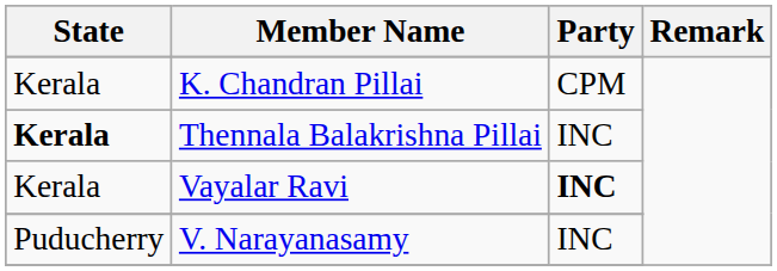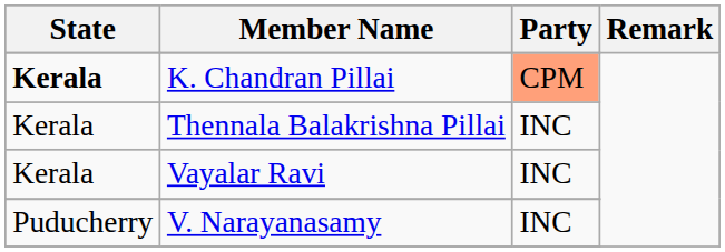K. Chandran Pillai | State: normal -> bold
K. Chandran Pillai | Party: no background -> lightsalmon background
Thennala Balakrishna Pillai | State: bold -> normal
Vayalar Ravi | Party: bold -> normal
